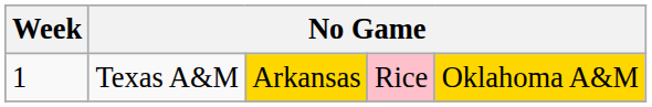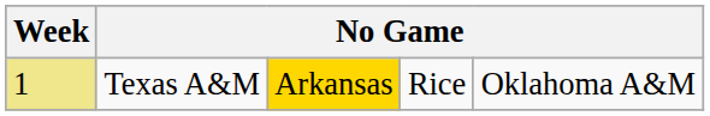Texas A&M | Week: no background -> khaki background
Texas A&M | column 4: pink background -> no background
Texas A&M | column 5: gold background -> no background
